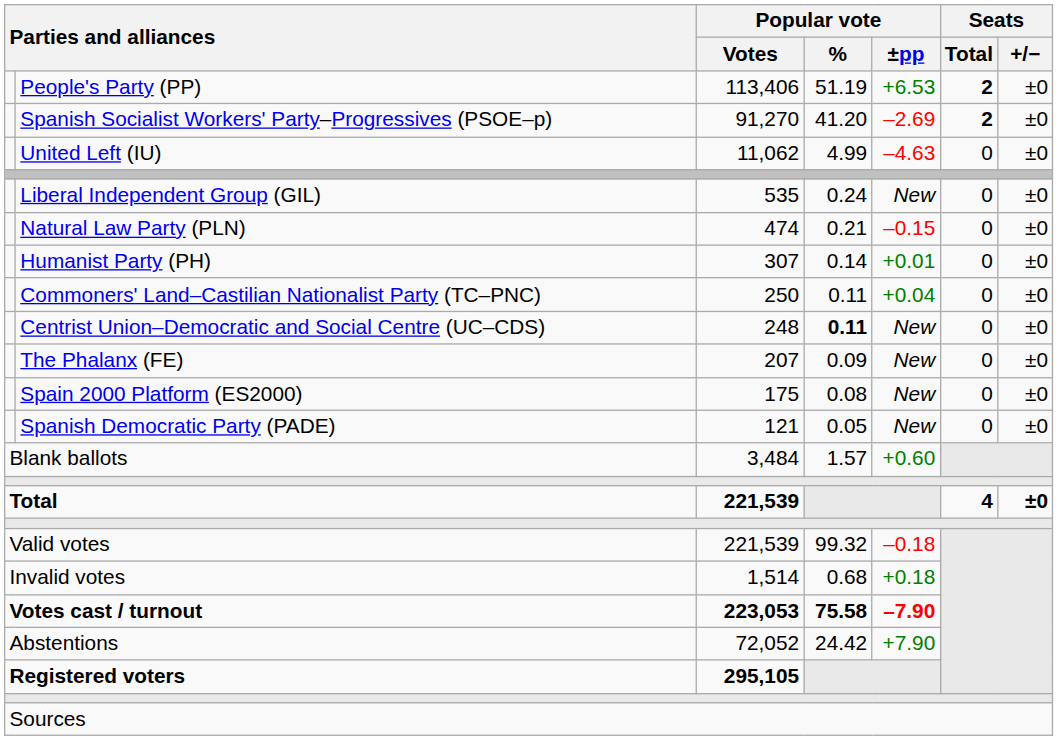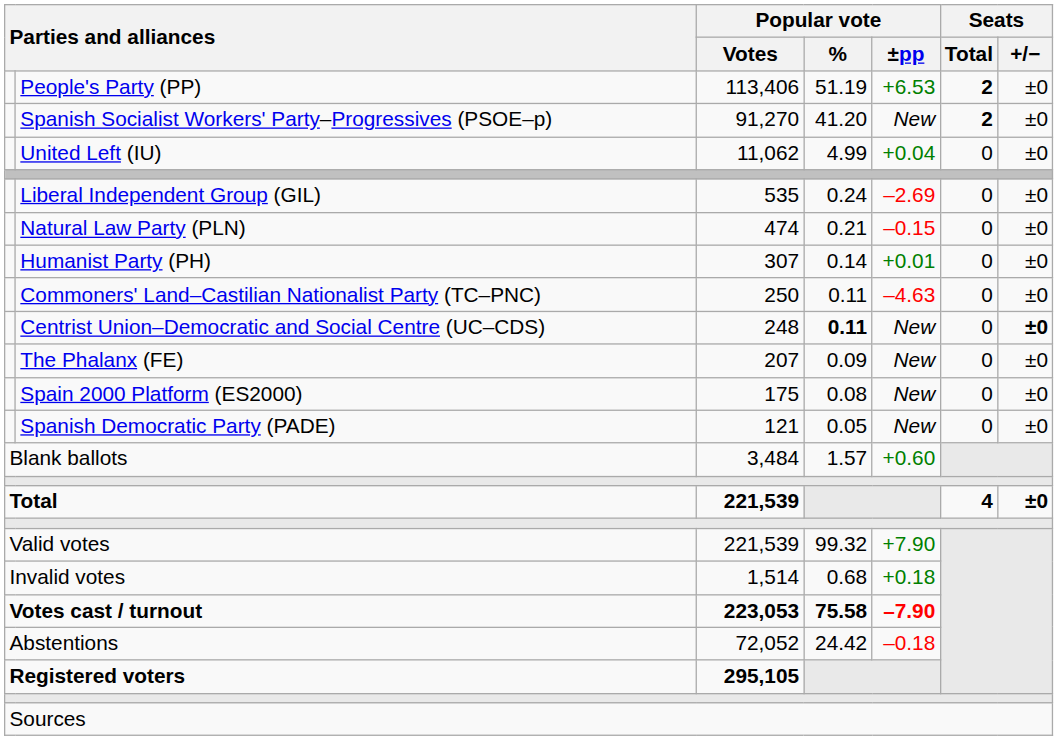Spanish Socialist Workers' Party–Progressives (PSOE–p) | Popular vote / ±pp: –2.69 -> New
United Left (IU) | Popular vote / ±pp: –4.63 -> +0.04
Liberal Independent Group (GIL) | Popular vote / ±pp: New -> –2.69
Commoners' Land–Castilian Nationalist Party (TC–PNC) | Popular vote / ±pp: +0.04 -> –4.63
Centrist Union–Democratic and Social Centre (UC–CDS) | Seats / +/−: normal -> bold
Valid votes | Popular vote / ±pp: –0.18 -> +7.90
Abstentions | Popular vote / ±pp: +7.90 -> –0.18
